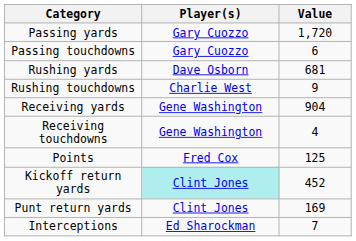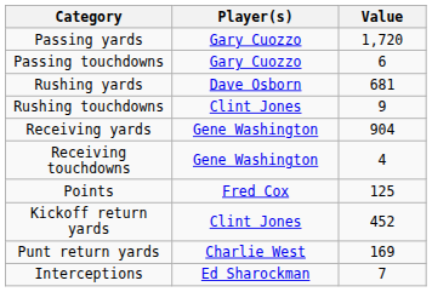Rushing touchdowns | Player(s): Charlie West -> Clint Jones
Kickoff return yards | Player(s): paleturquoise background -> no background
Punt return yards | Player(s): Clint Jones -> Charlie West
